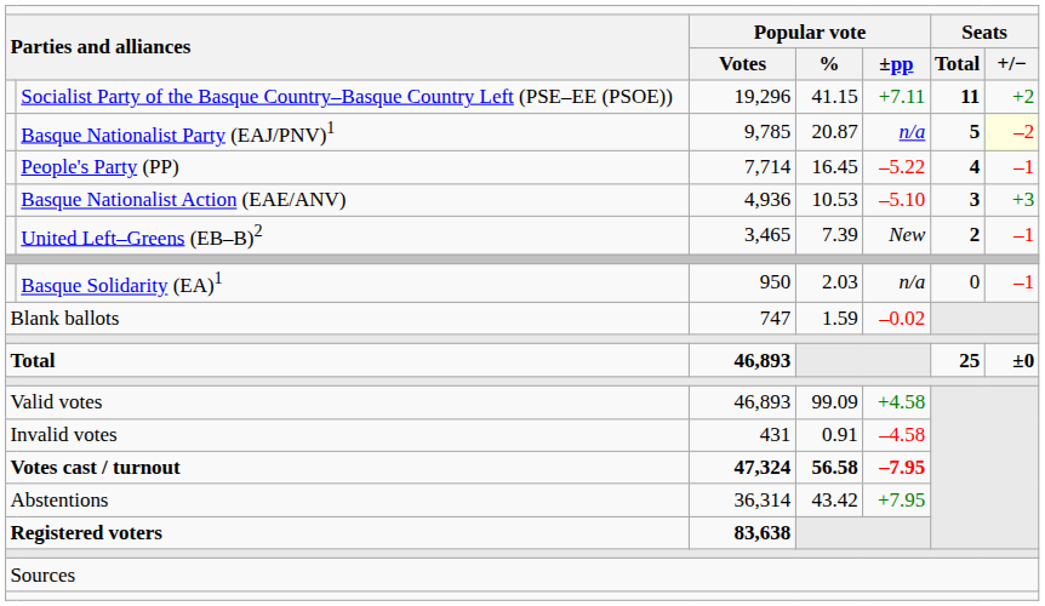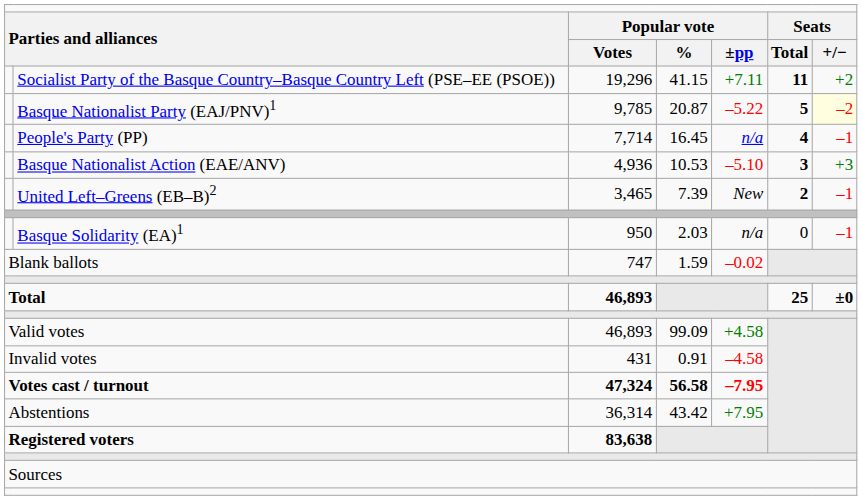Basque Nationalist Party (EAJ/PNV)1 | column 5: n/a -> –5.22
People's Party (PP) | column 5: –5.22 -> n/a
